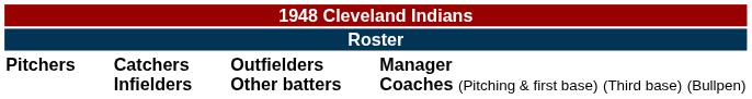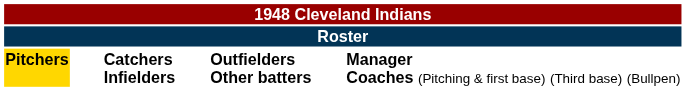Pitchers | column 1: no background -> gold background
